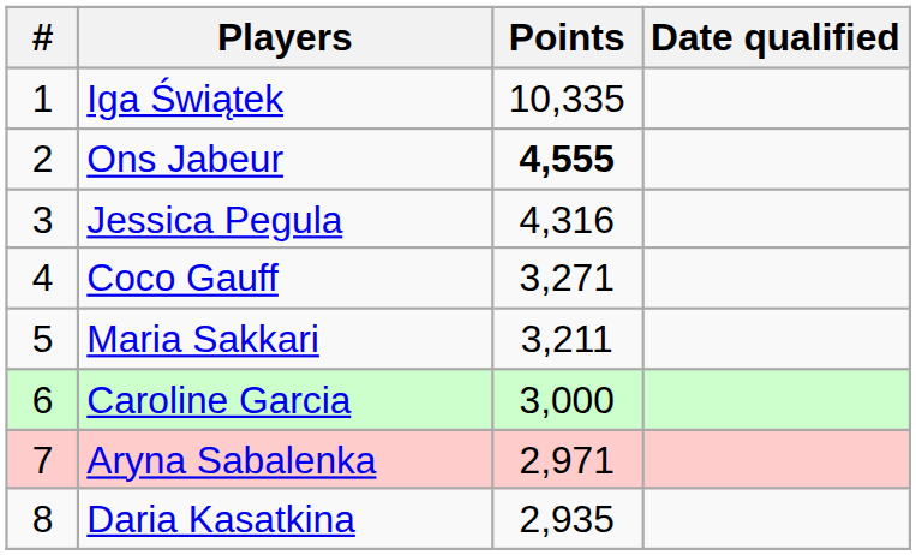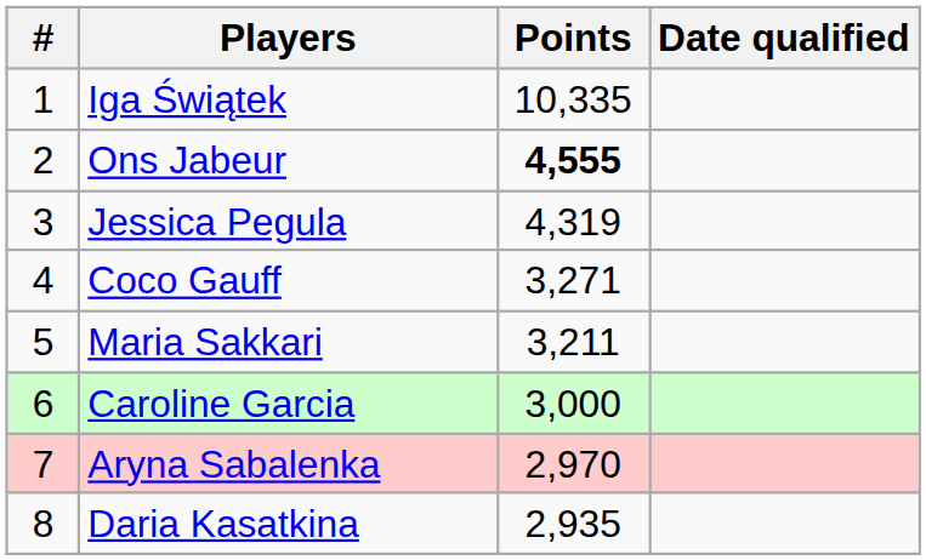Jessica Pegula | Points: 4,316 -> 4,319
Aryna Sabalenka | Points: 2,971 -> 2,970
